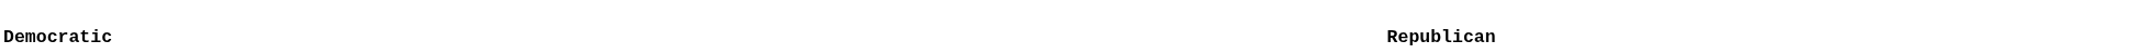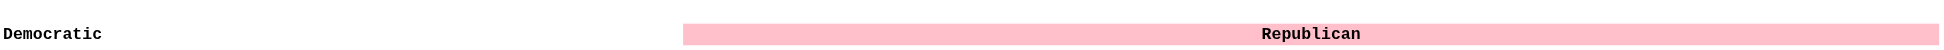Democratic | 199: no background -> pink background
